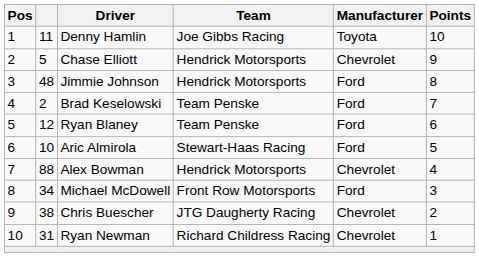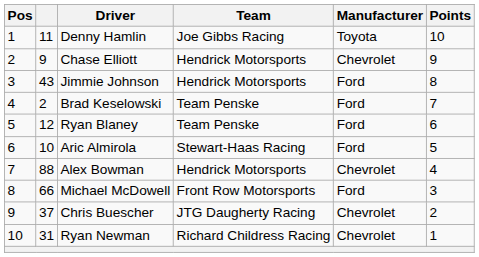Chase Elliott | column 2: 5 -> 9
Jimmie Johnson | column 2: 48 -> 43
Michael McDowell | column 2: 34 -> 66
Chris Buescher | column 2: 38 -> 37
